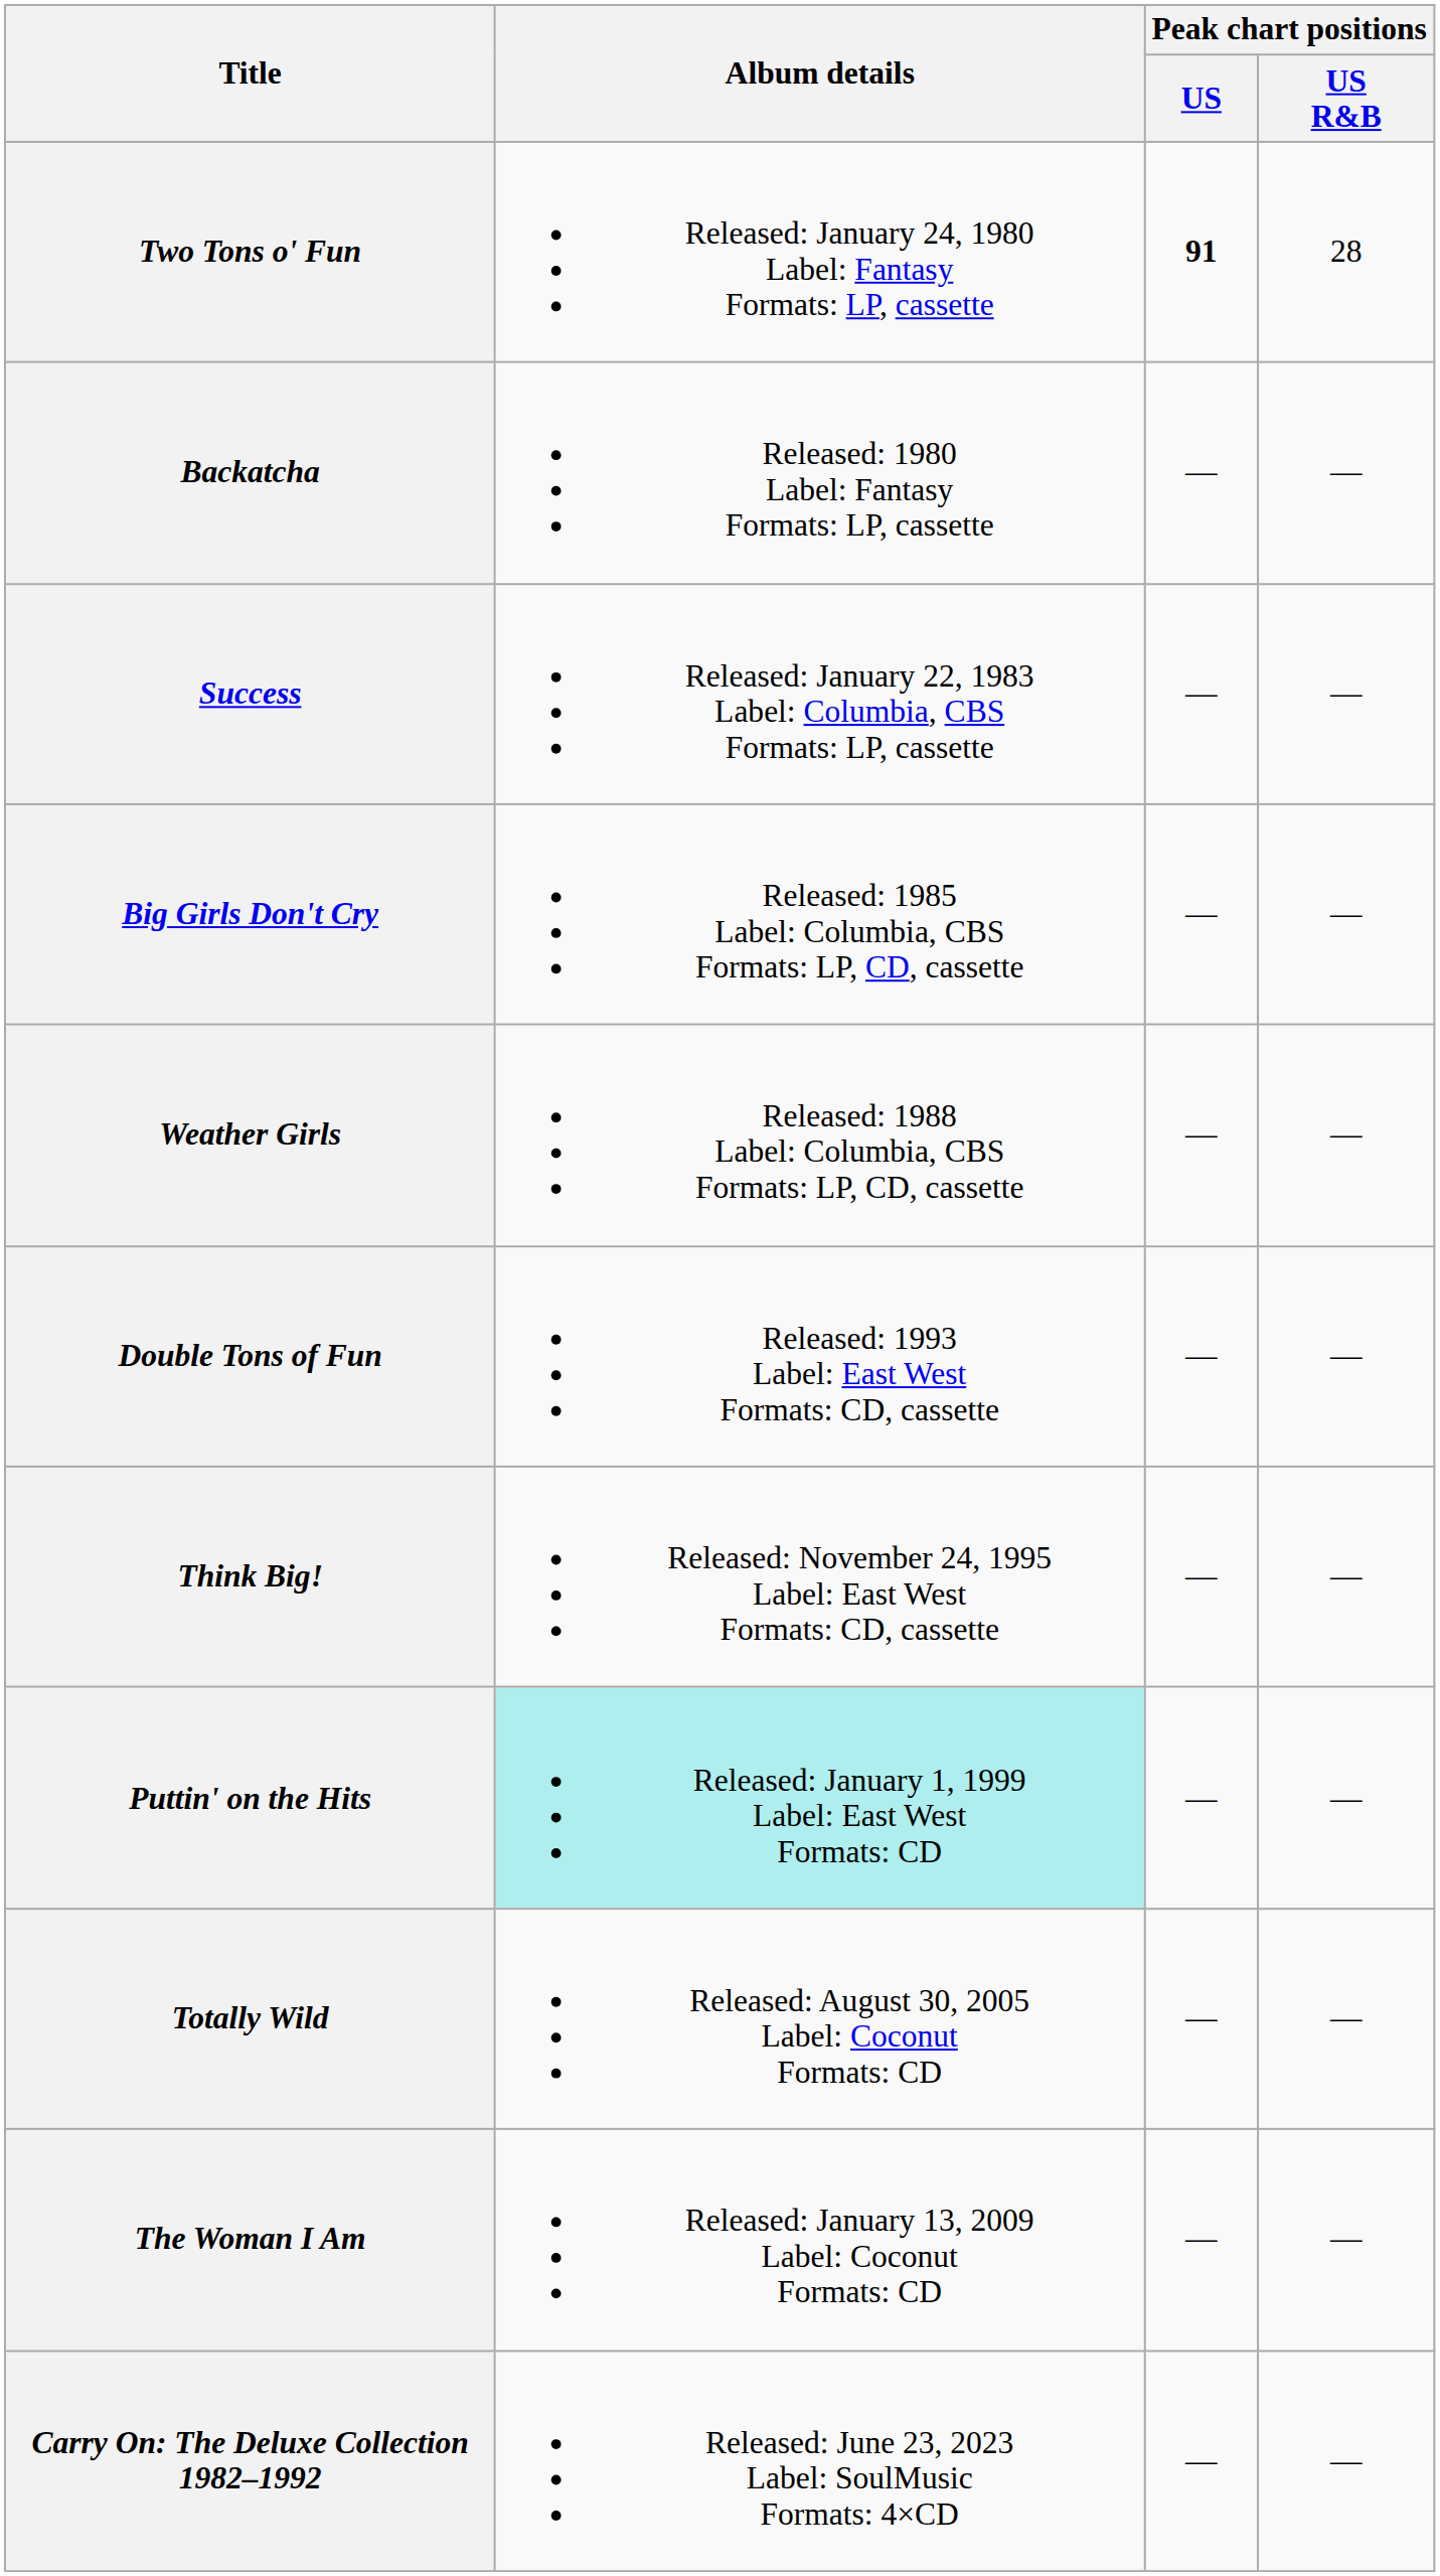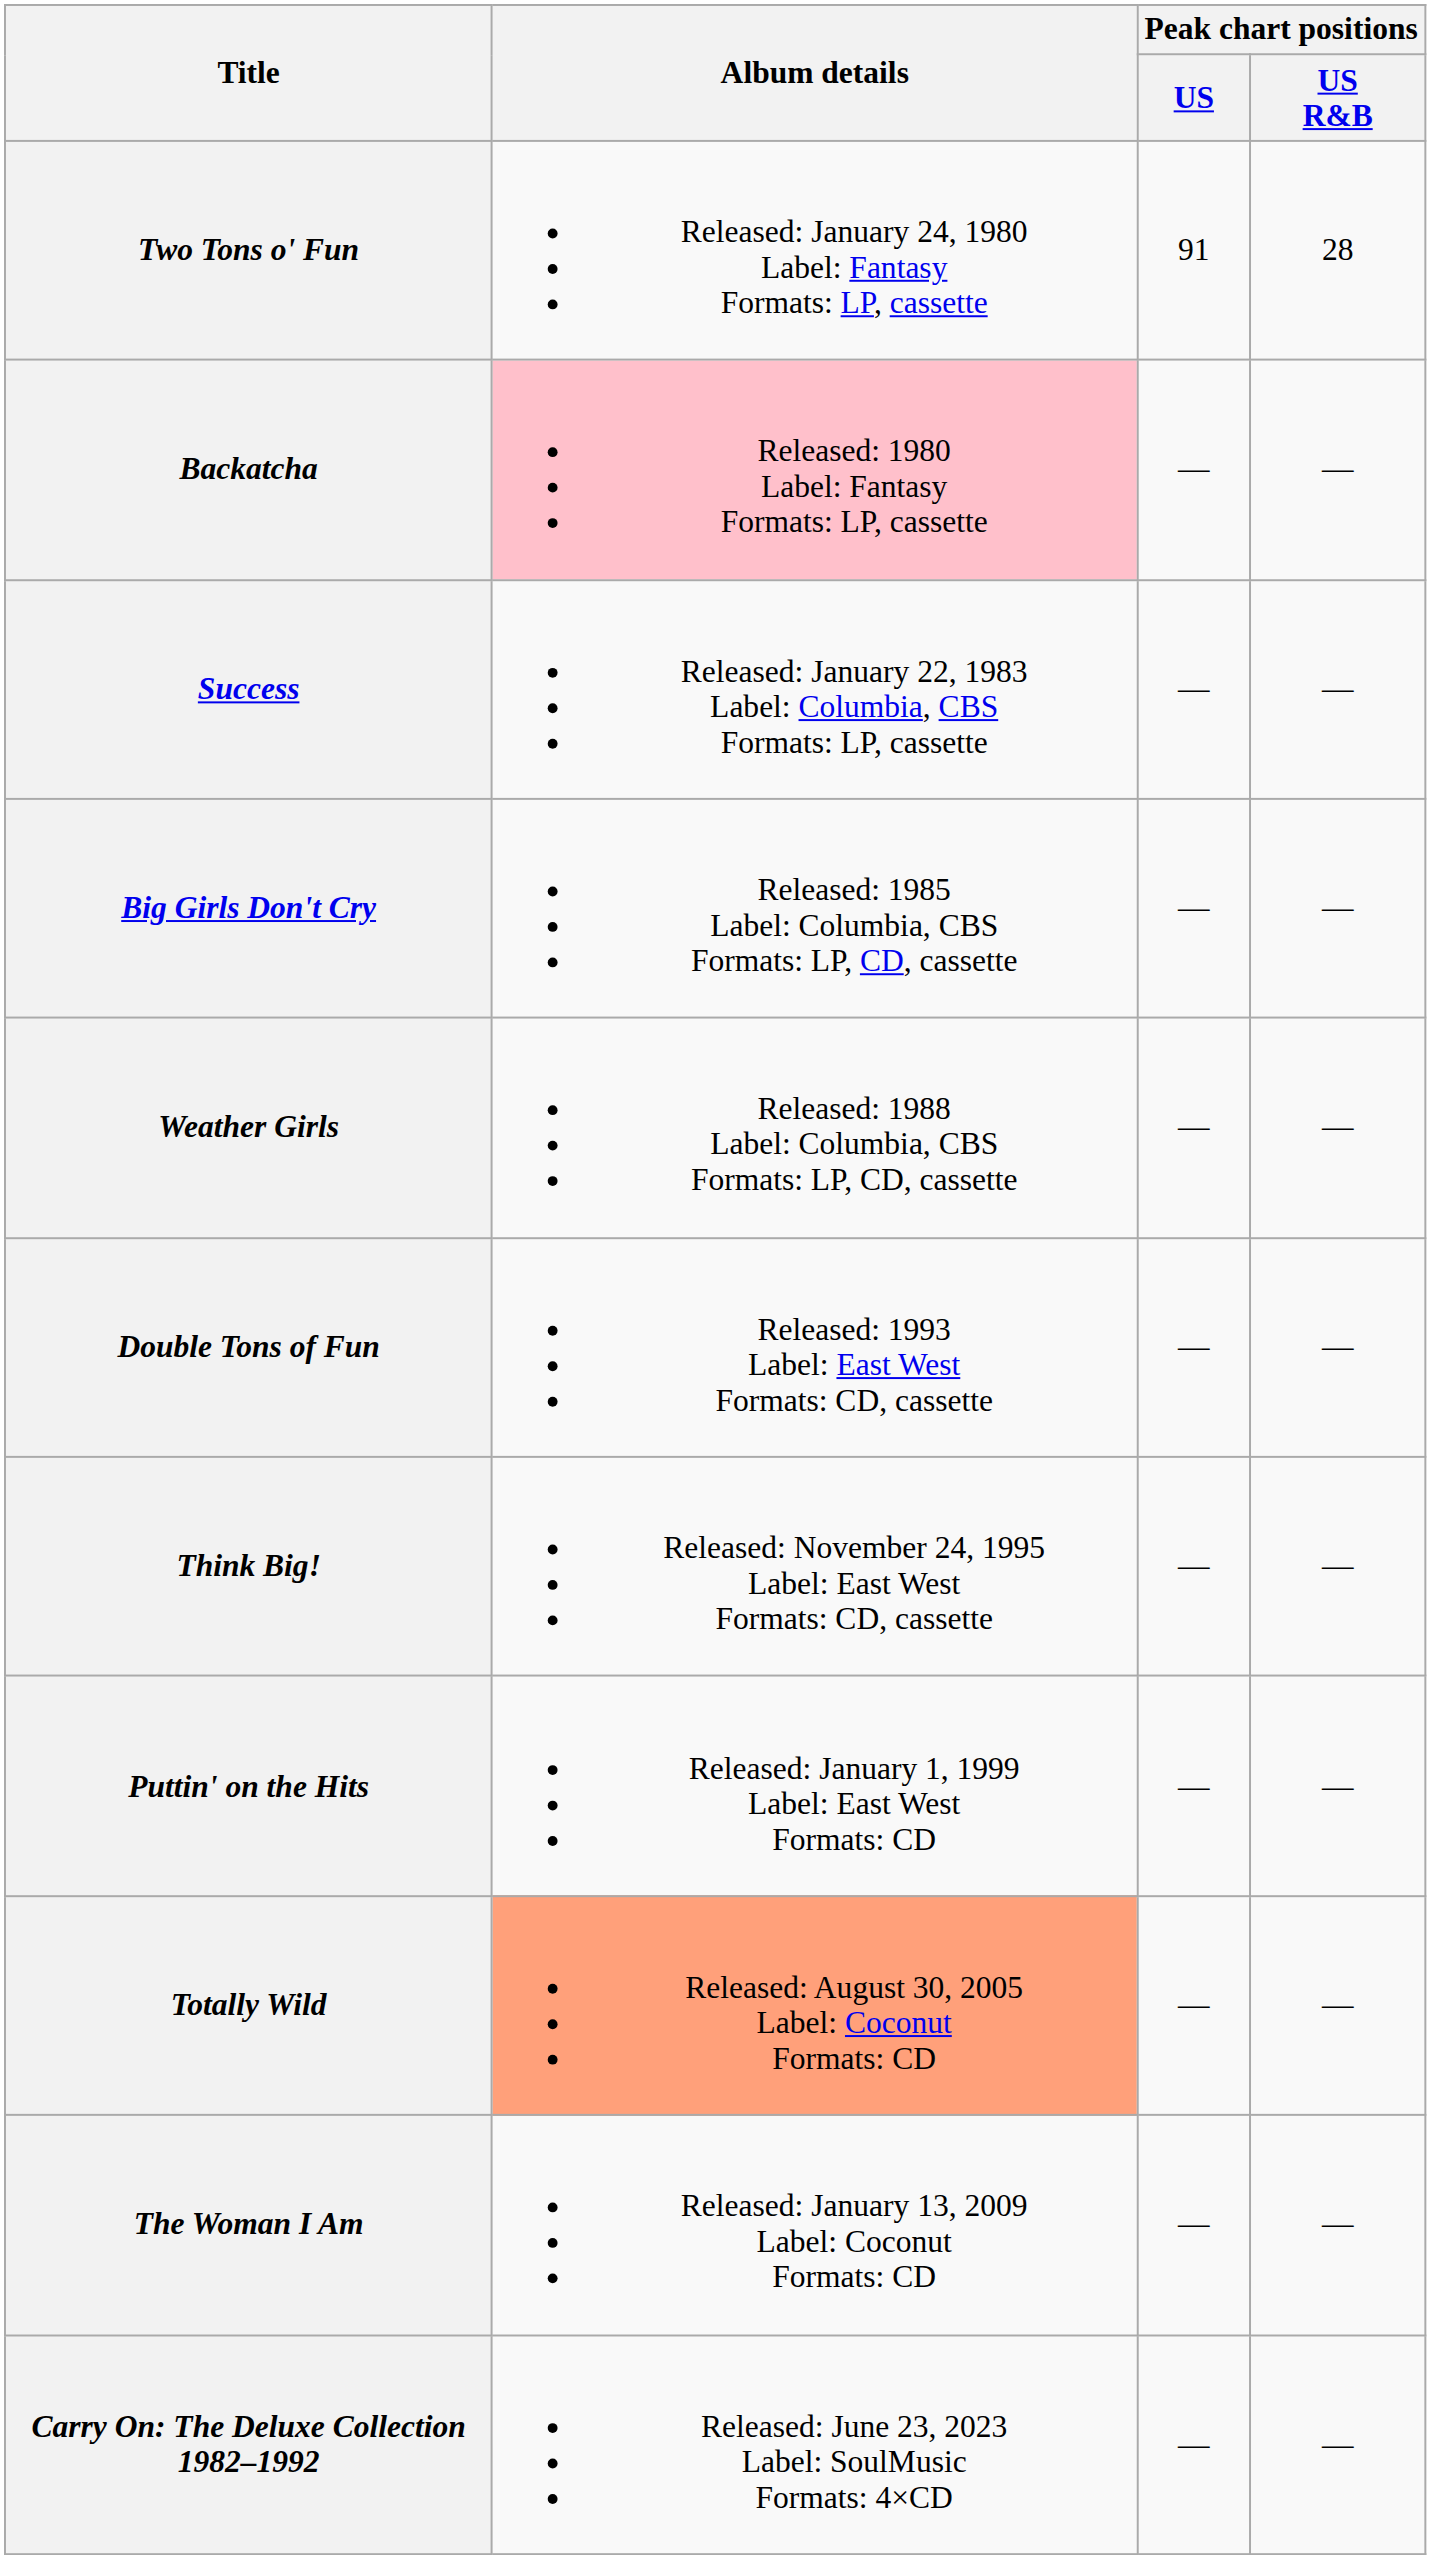Two Tons o' Fun | Peak chart positions / US: bold -> normal
Backatcha | Album details: no background -> pink background
Puttin' on the Hits | Album details: paleturquoise background -> no background
Totally Wild | Album details: no background -> lightsalmon background
